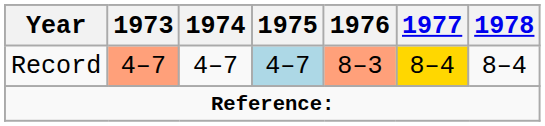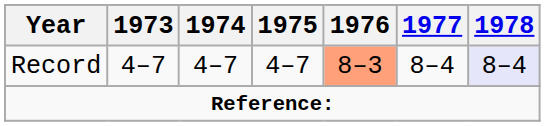Record | 1973: lightsalmon background -> no background
Record | 1975: lightblue background -> no background
Record | 1977: gold background -> no background
Record | 1978: no background -> lavender background
